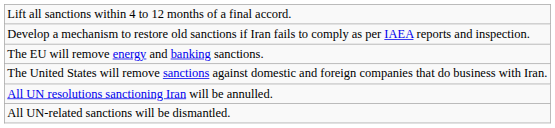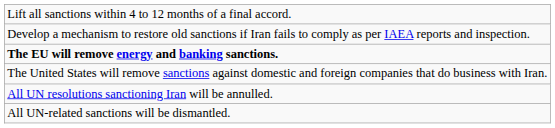row 3 | column 1: normal -> bold
